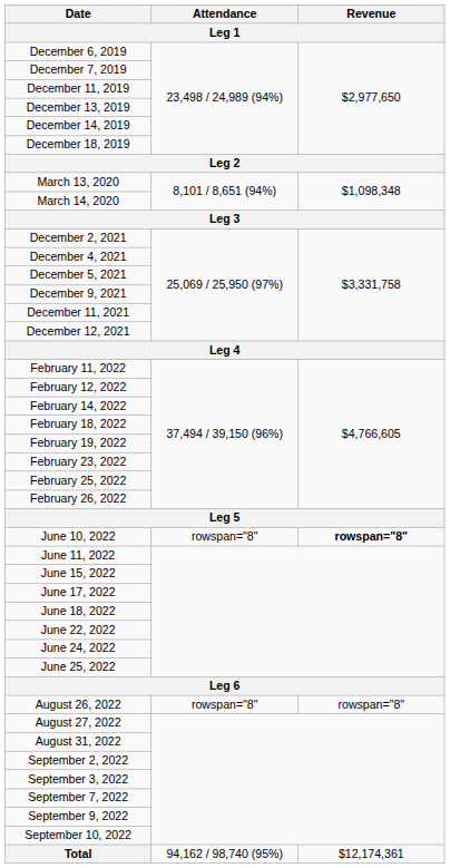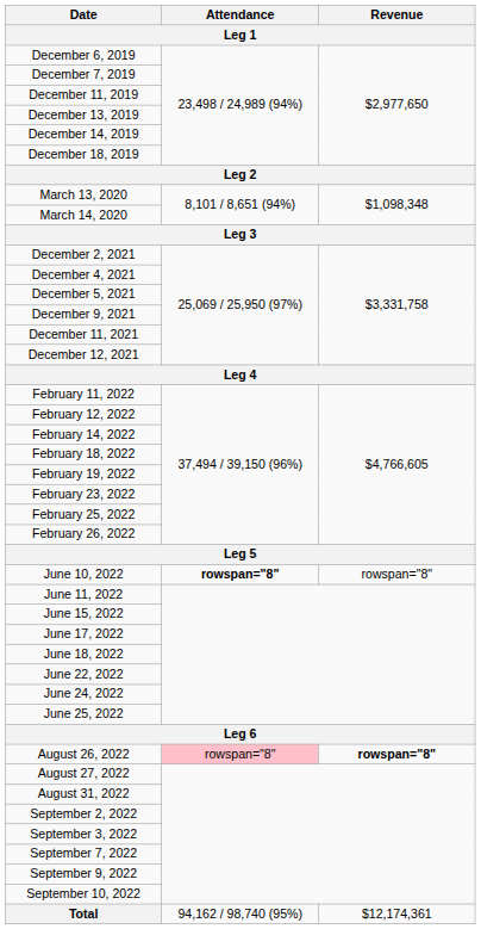June 10, 2022 | Attendance: normal -> bold
June 10, 2022 | Revenue: bold -> normal
August 26, 2022 | Attendance: no background -> pink background
August 26, 2022 | Revenue: normal -> bold
